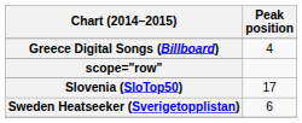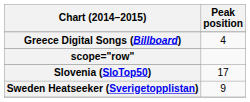Sweden Heatseeker (Sverigetopplistan) | Peak position: 6 -> 9
